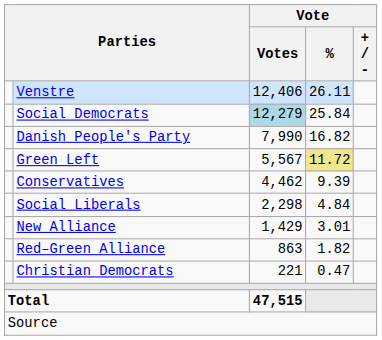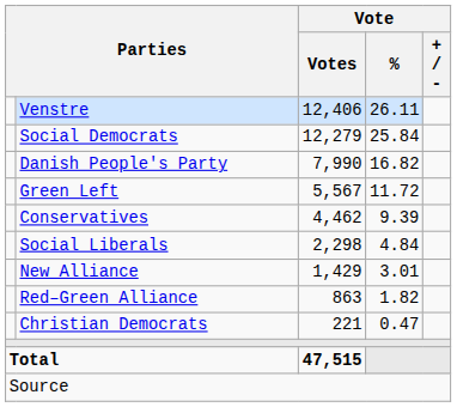Social Democrats | Vote / Votes: lightblue background -> no background
Green Left | Vote / %: khaki background -> no background
